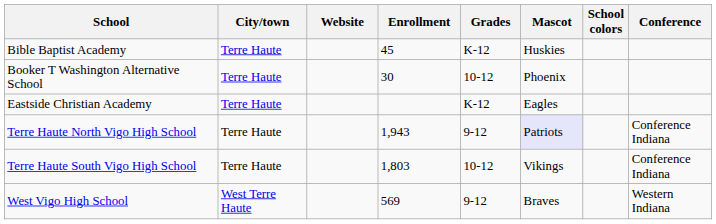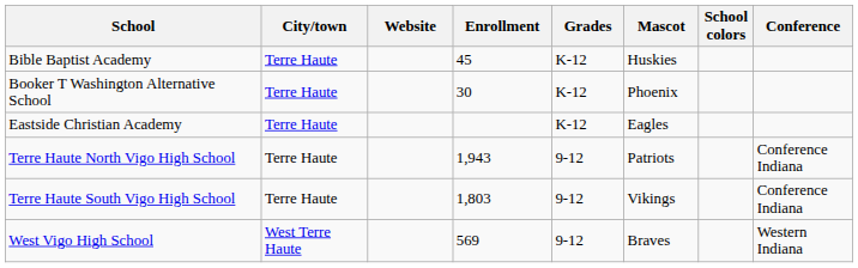Booker T Washington Alternative School | Grades: 10-12 -> K-12
Terre Haute North Vigo High School | Mascot: lavender background -> no background
Terre Haute South Vigo High School | Grades: 10-12 -> 9-12
